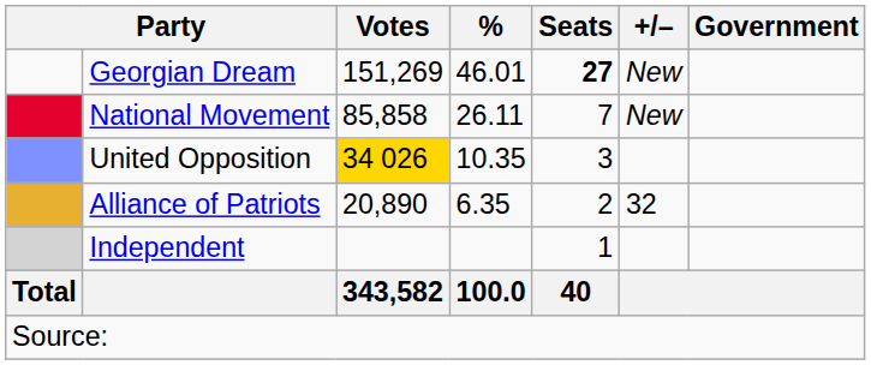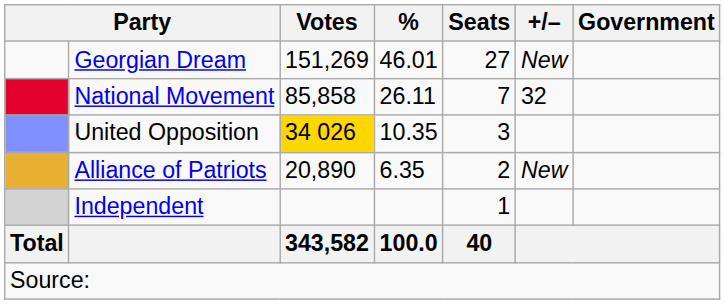Georgian Dream | Seats: bold -> normal
National Movement | +/–: New -> 32
Alliance of Patriots | +/–: 32 -> New
